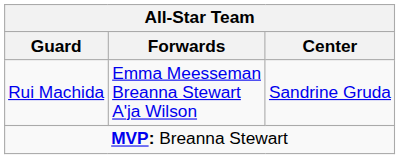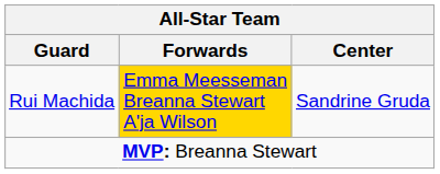Rui Machida | Forwards: no background -> gold background
